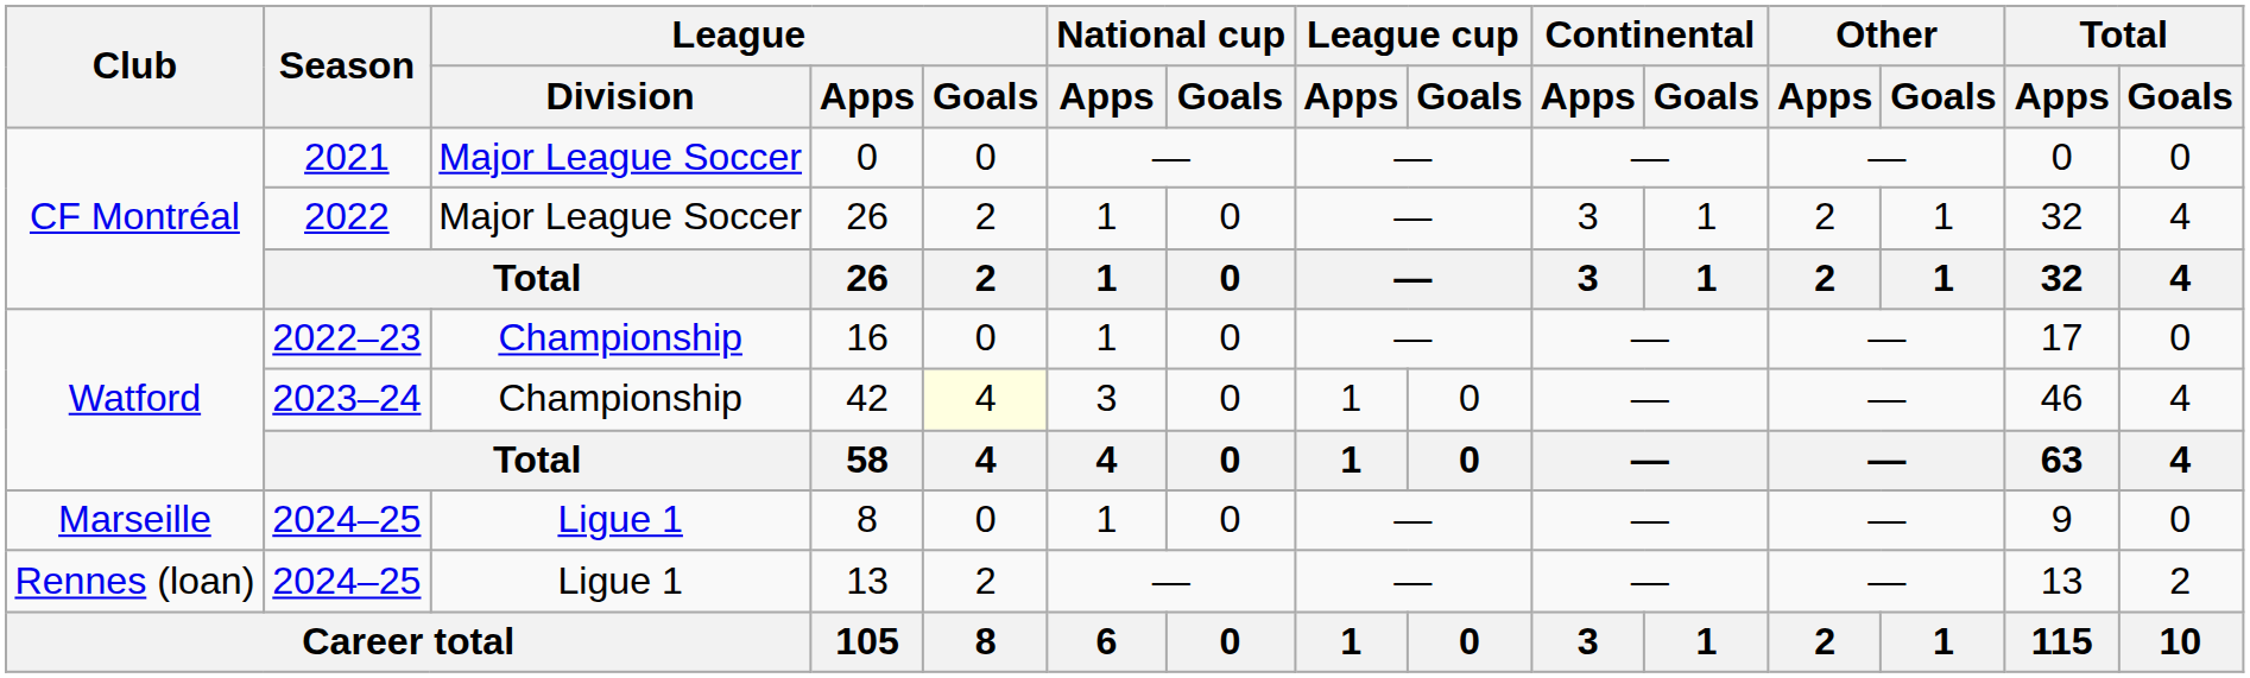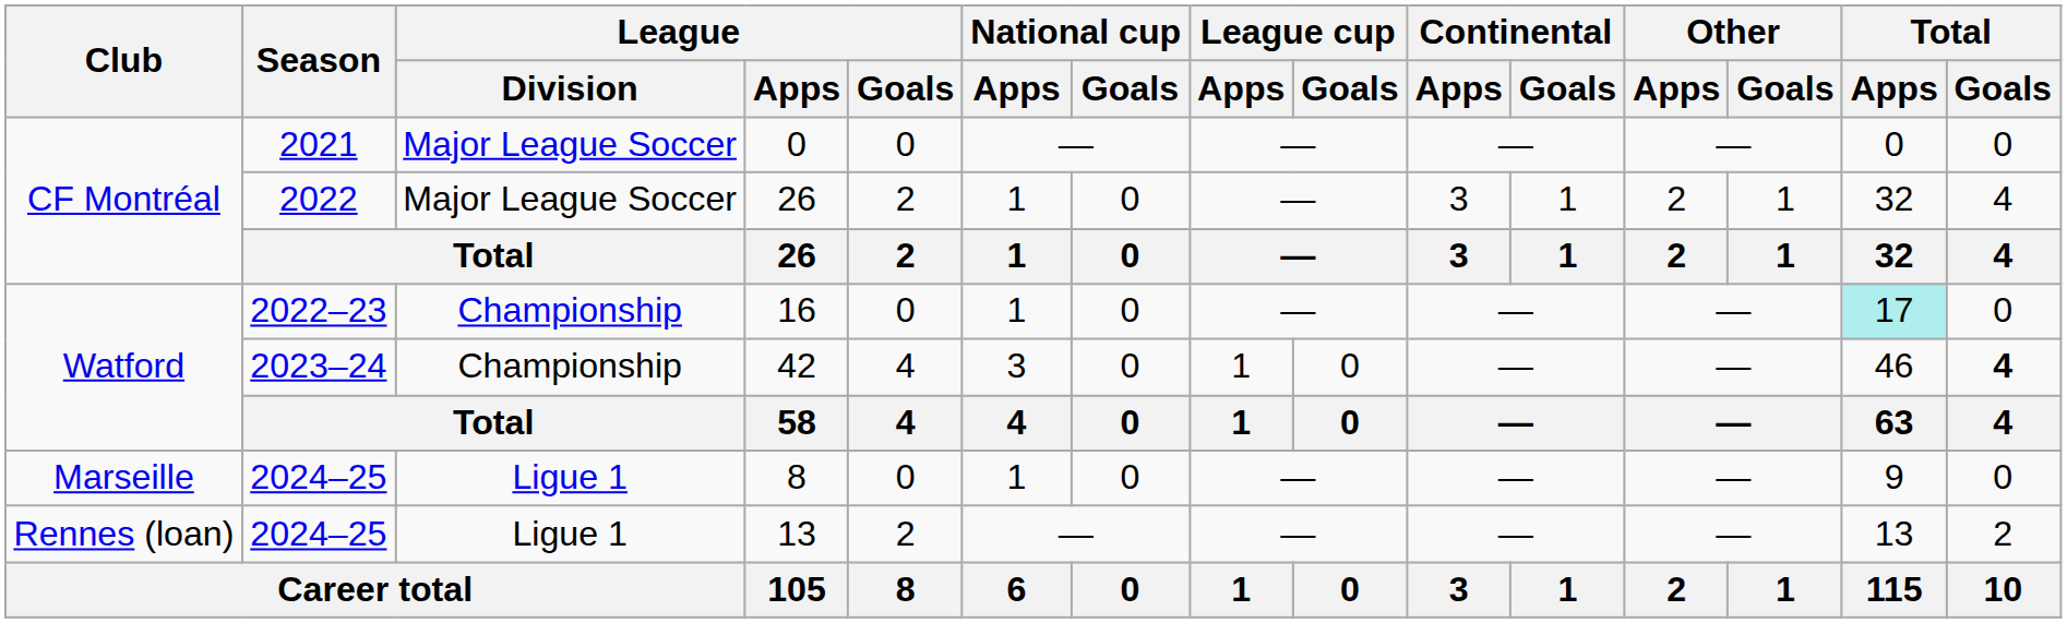16 | Total / Apps: no background -> paleturquoise background
42 | League / Goals: lightyellow background -> no background
42 | Total / Goals: normal -> bold
